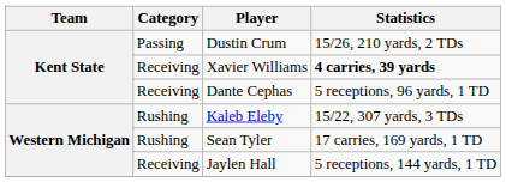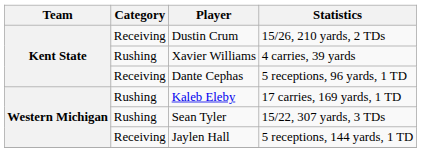Dustin Crum | Category: Passing -> Receiving
Xavier Williams | Category: Receiving -> Rushing
Xavier Williams | Statistics: bold -> normal
Kaleb Eleby | Statistics: 15/22, 307 yards, 3 TDs -> 17 carries, 169 yards, 1 TD
Sean Tyler | Statistics: 17 carries, 169 yards, 1 TD -> 15/22, 307 yards, 3 TDs
